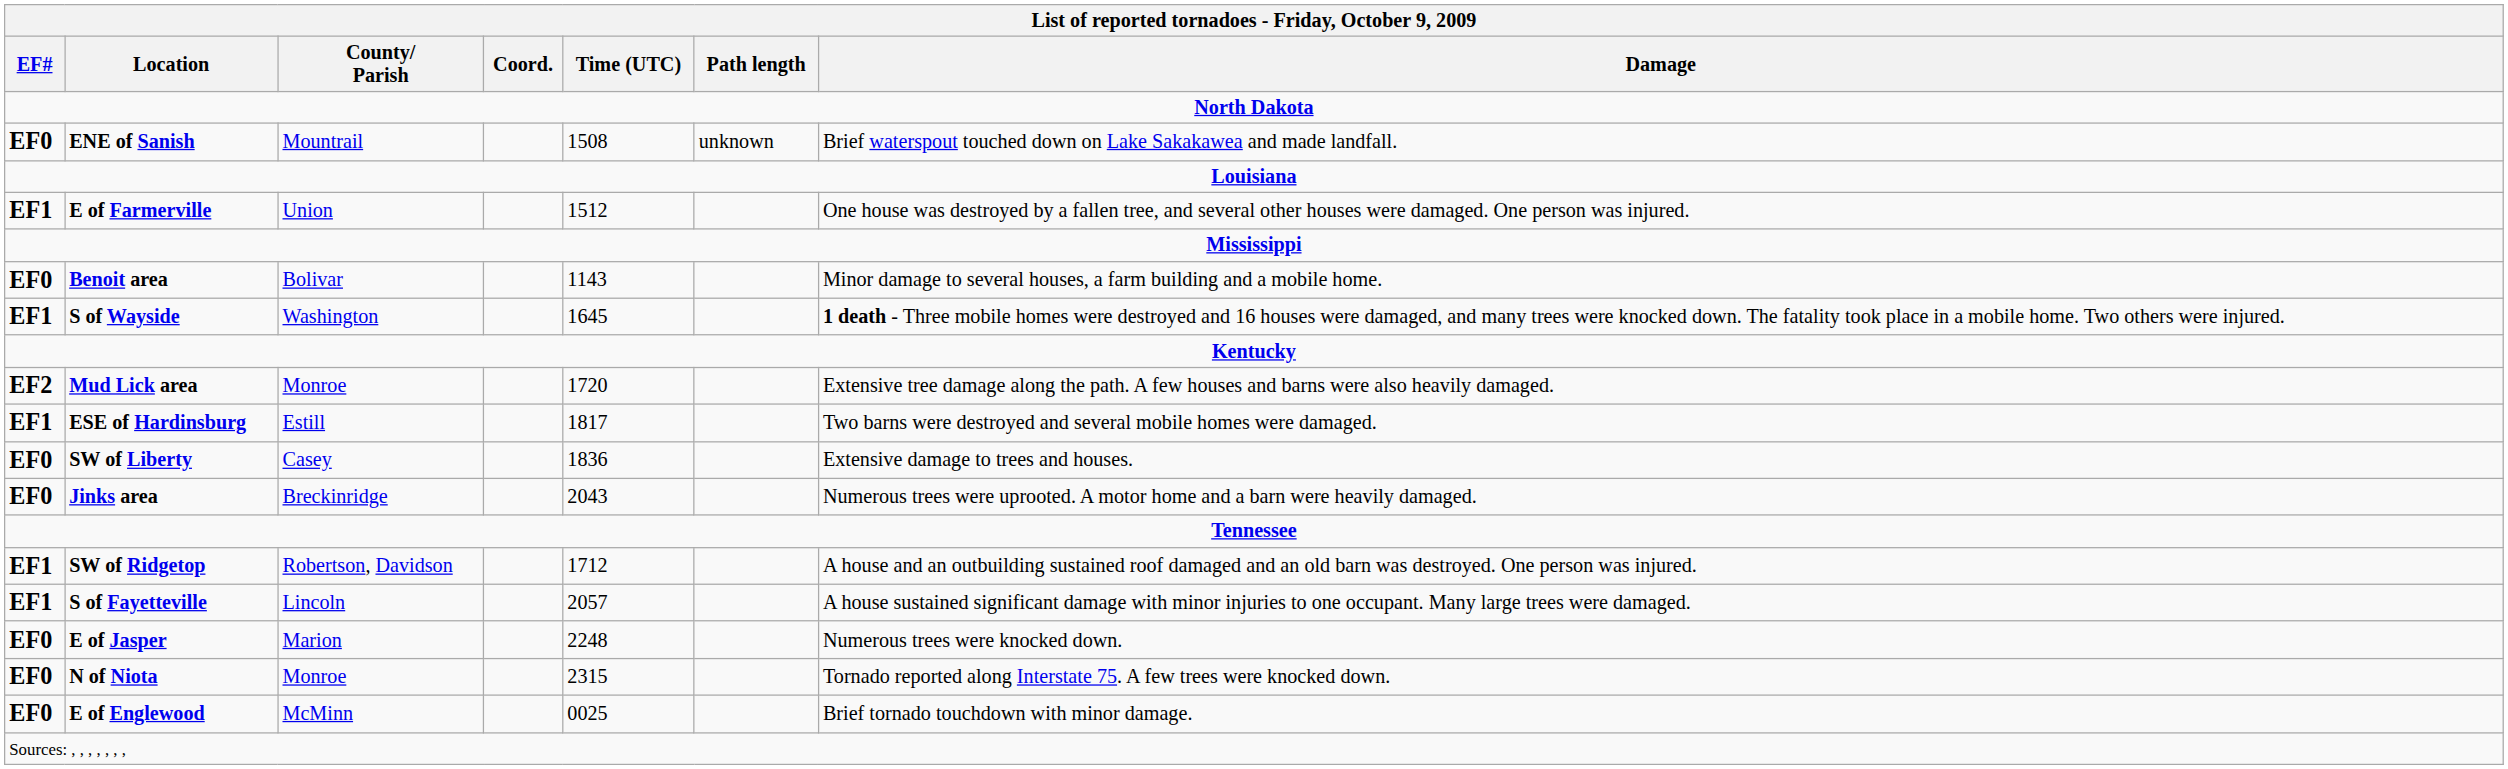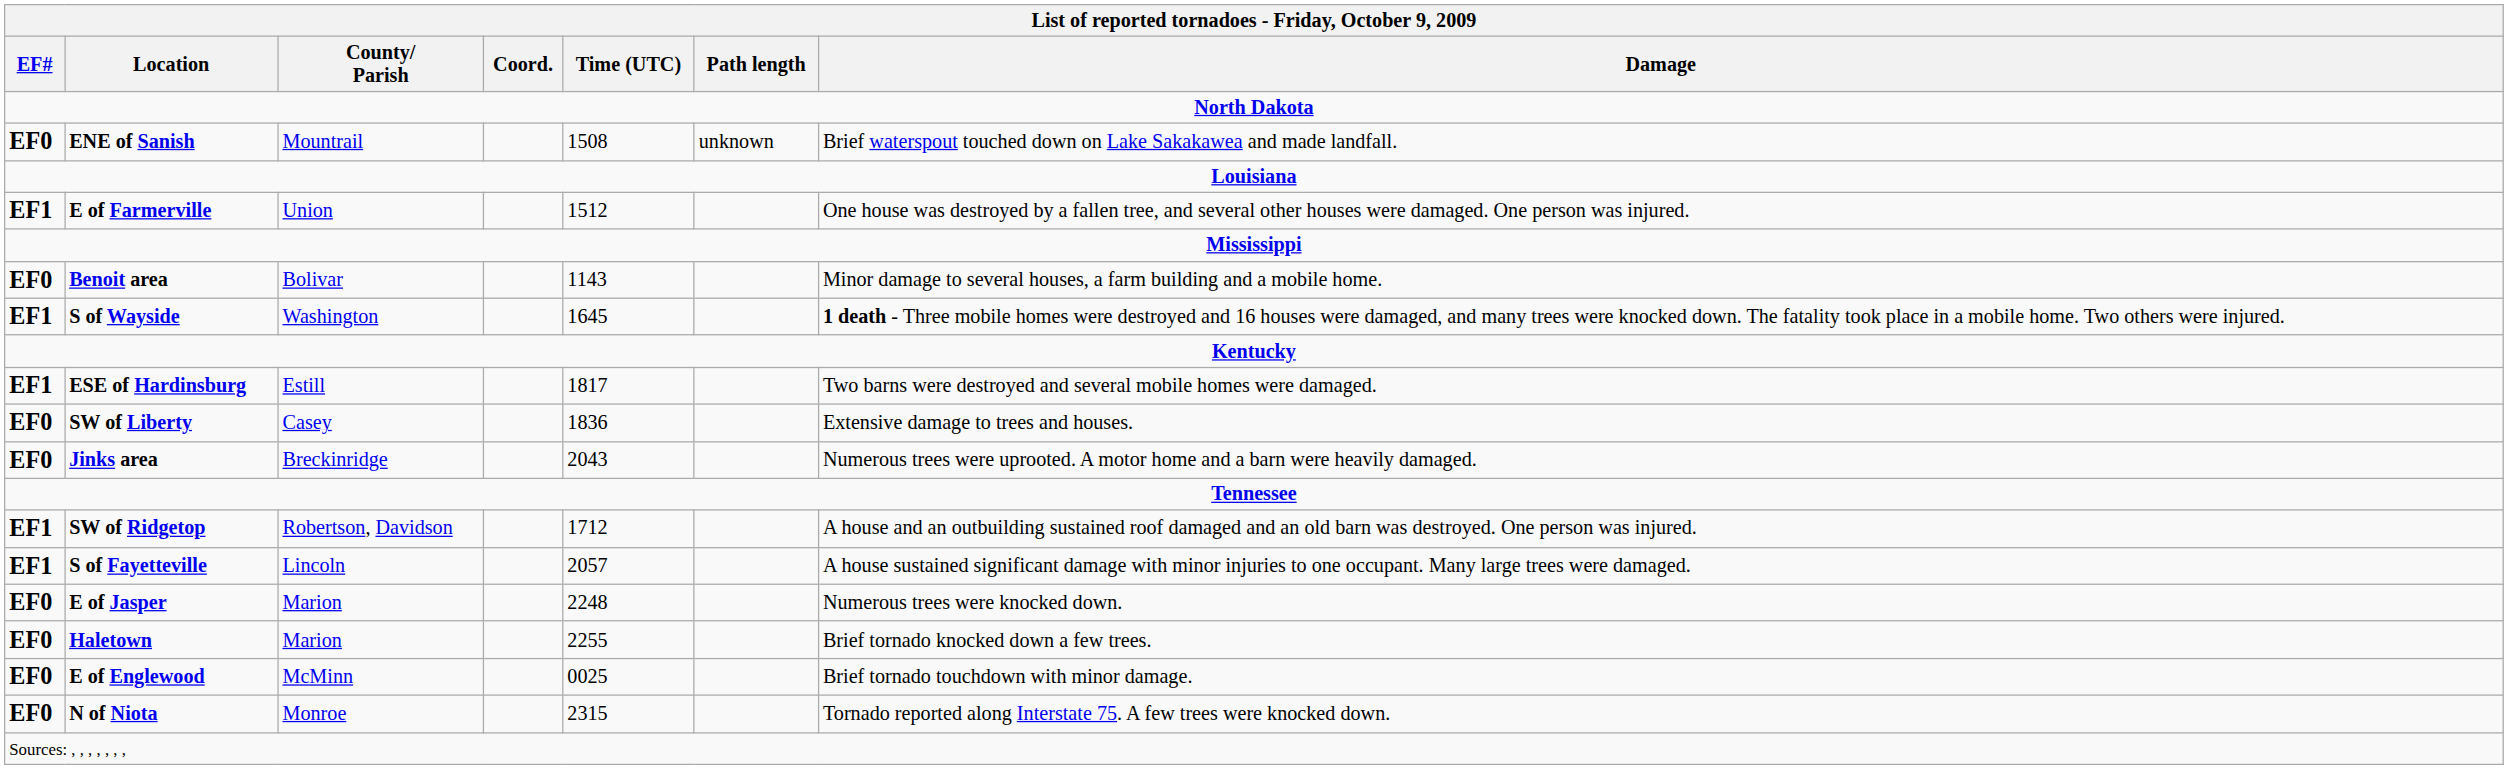- row: EF2 | Mud Lick area | Monroe | 1720 | Extensive tree damage along the path. A few houses and barns were also heavily damaged.
+ row: EF0 | Haletown | Marion | 2255 | Brief tornado knocked down a few trees.
rows swapped: N of Niota <-> E of Englewood
